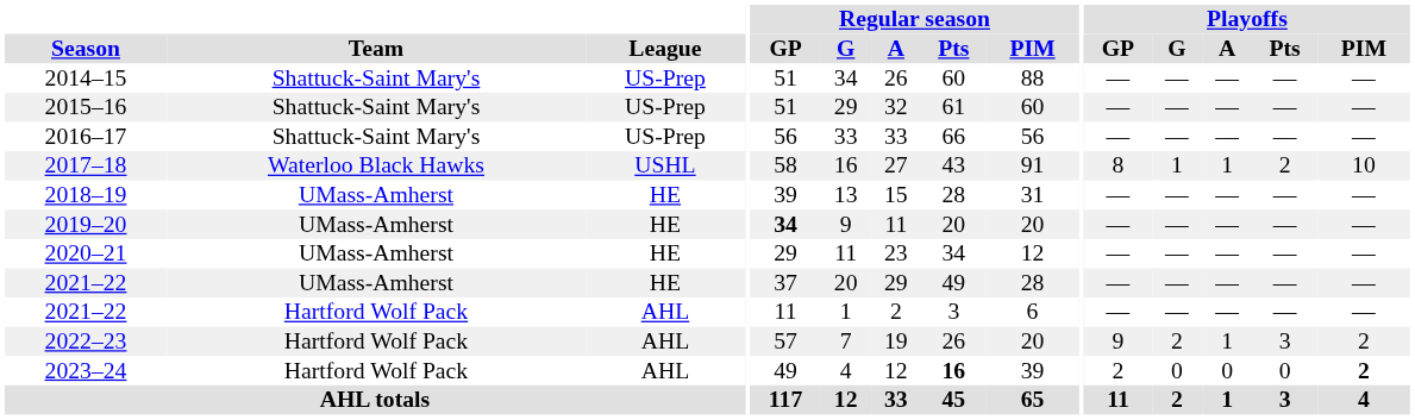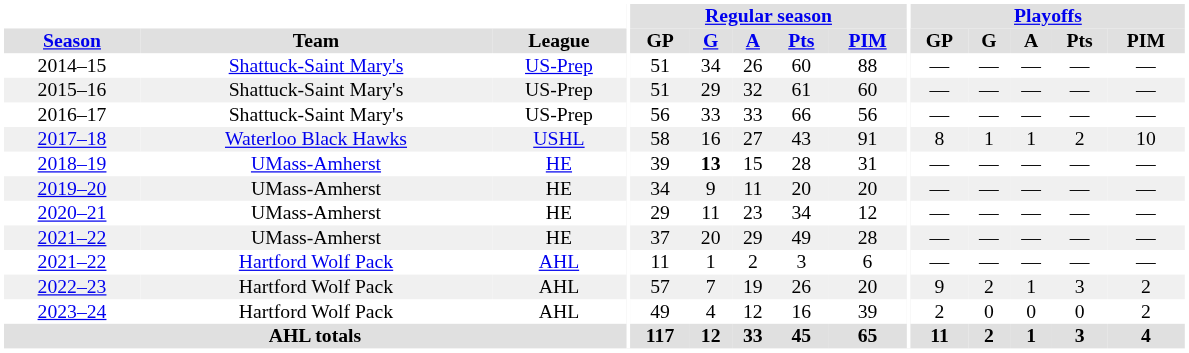2018–19 | Regular season / G: normal -> bold
2019–20 | Regular season / GP: bold -> normal
2023–24 | Regular season / Pts: bold -> normal
2023–24 | Playoffs / PIM: bold -> normal
